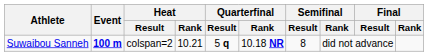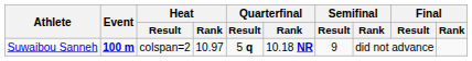Suwaibou Sanneh | Heat / Rank: 10.21 -> 10.97
Suwaibou Sanneh | Semifinal / Result: 8 -> 9
